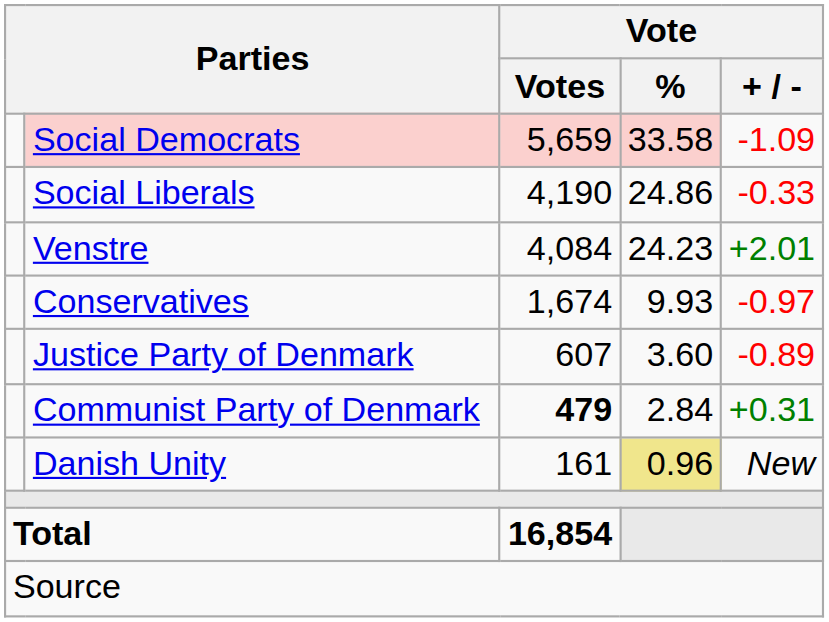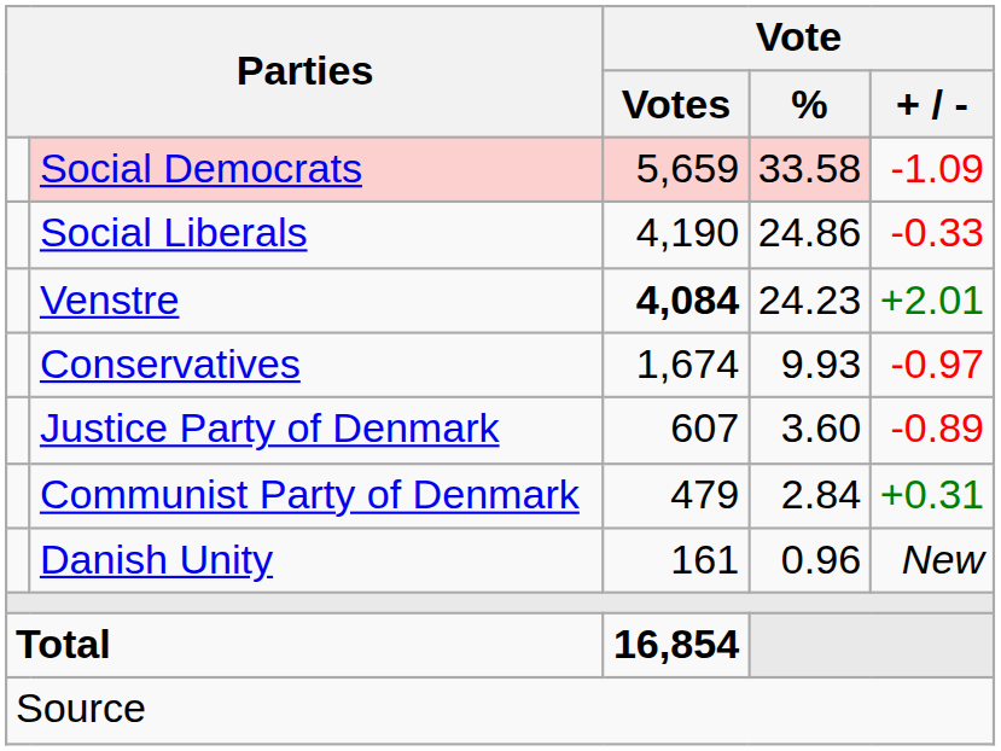Venstre | Vote / Votes: normal -> bold
Communist Party of Denmark | Vote / Votes: bold -> normal
Danish Unity | Vote / %: khaki background -> no background
